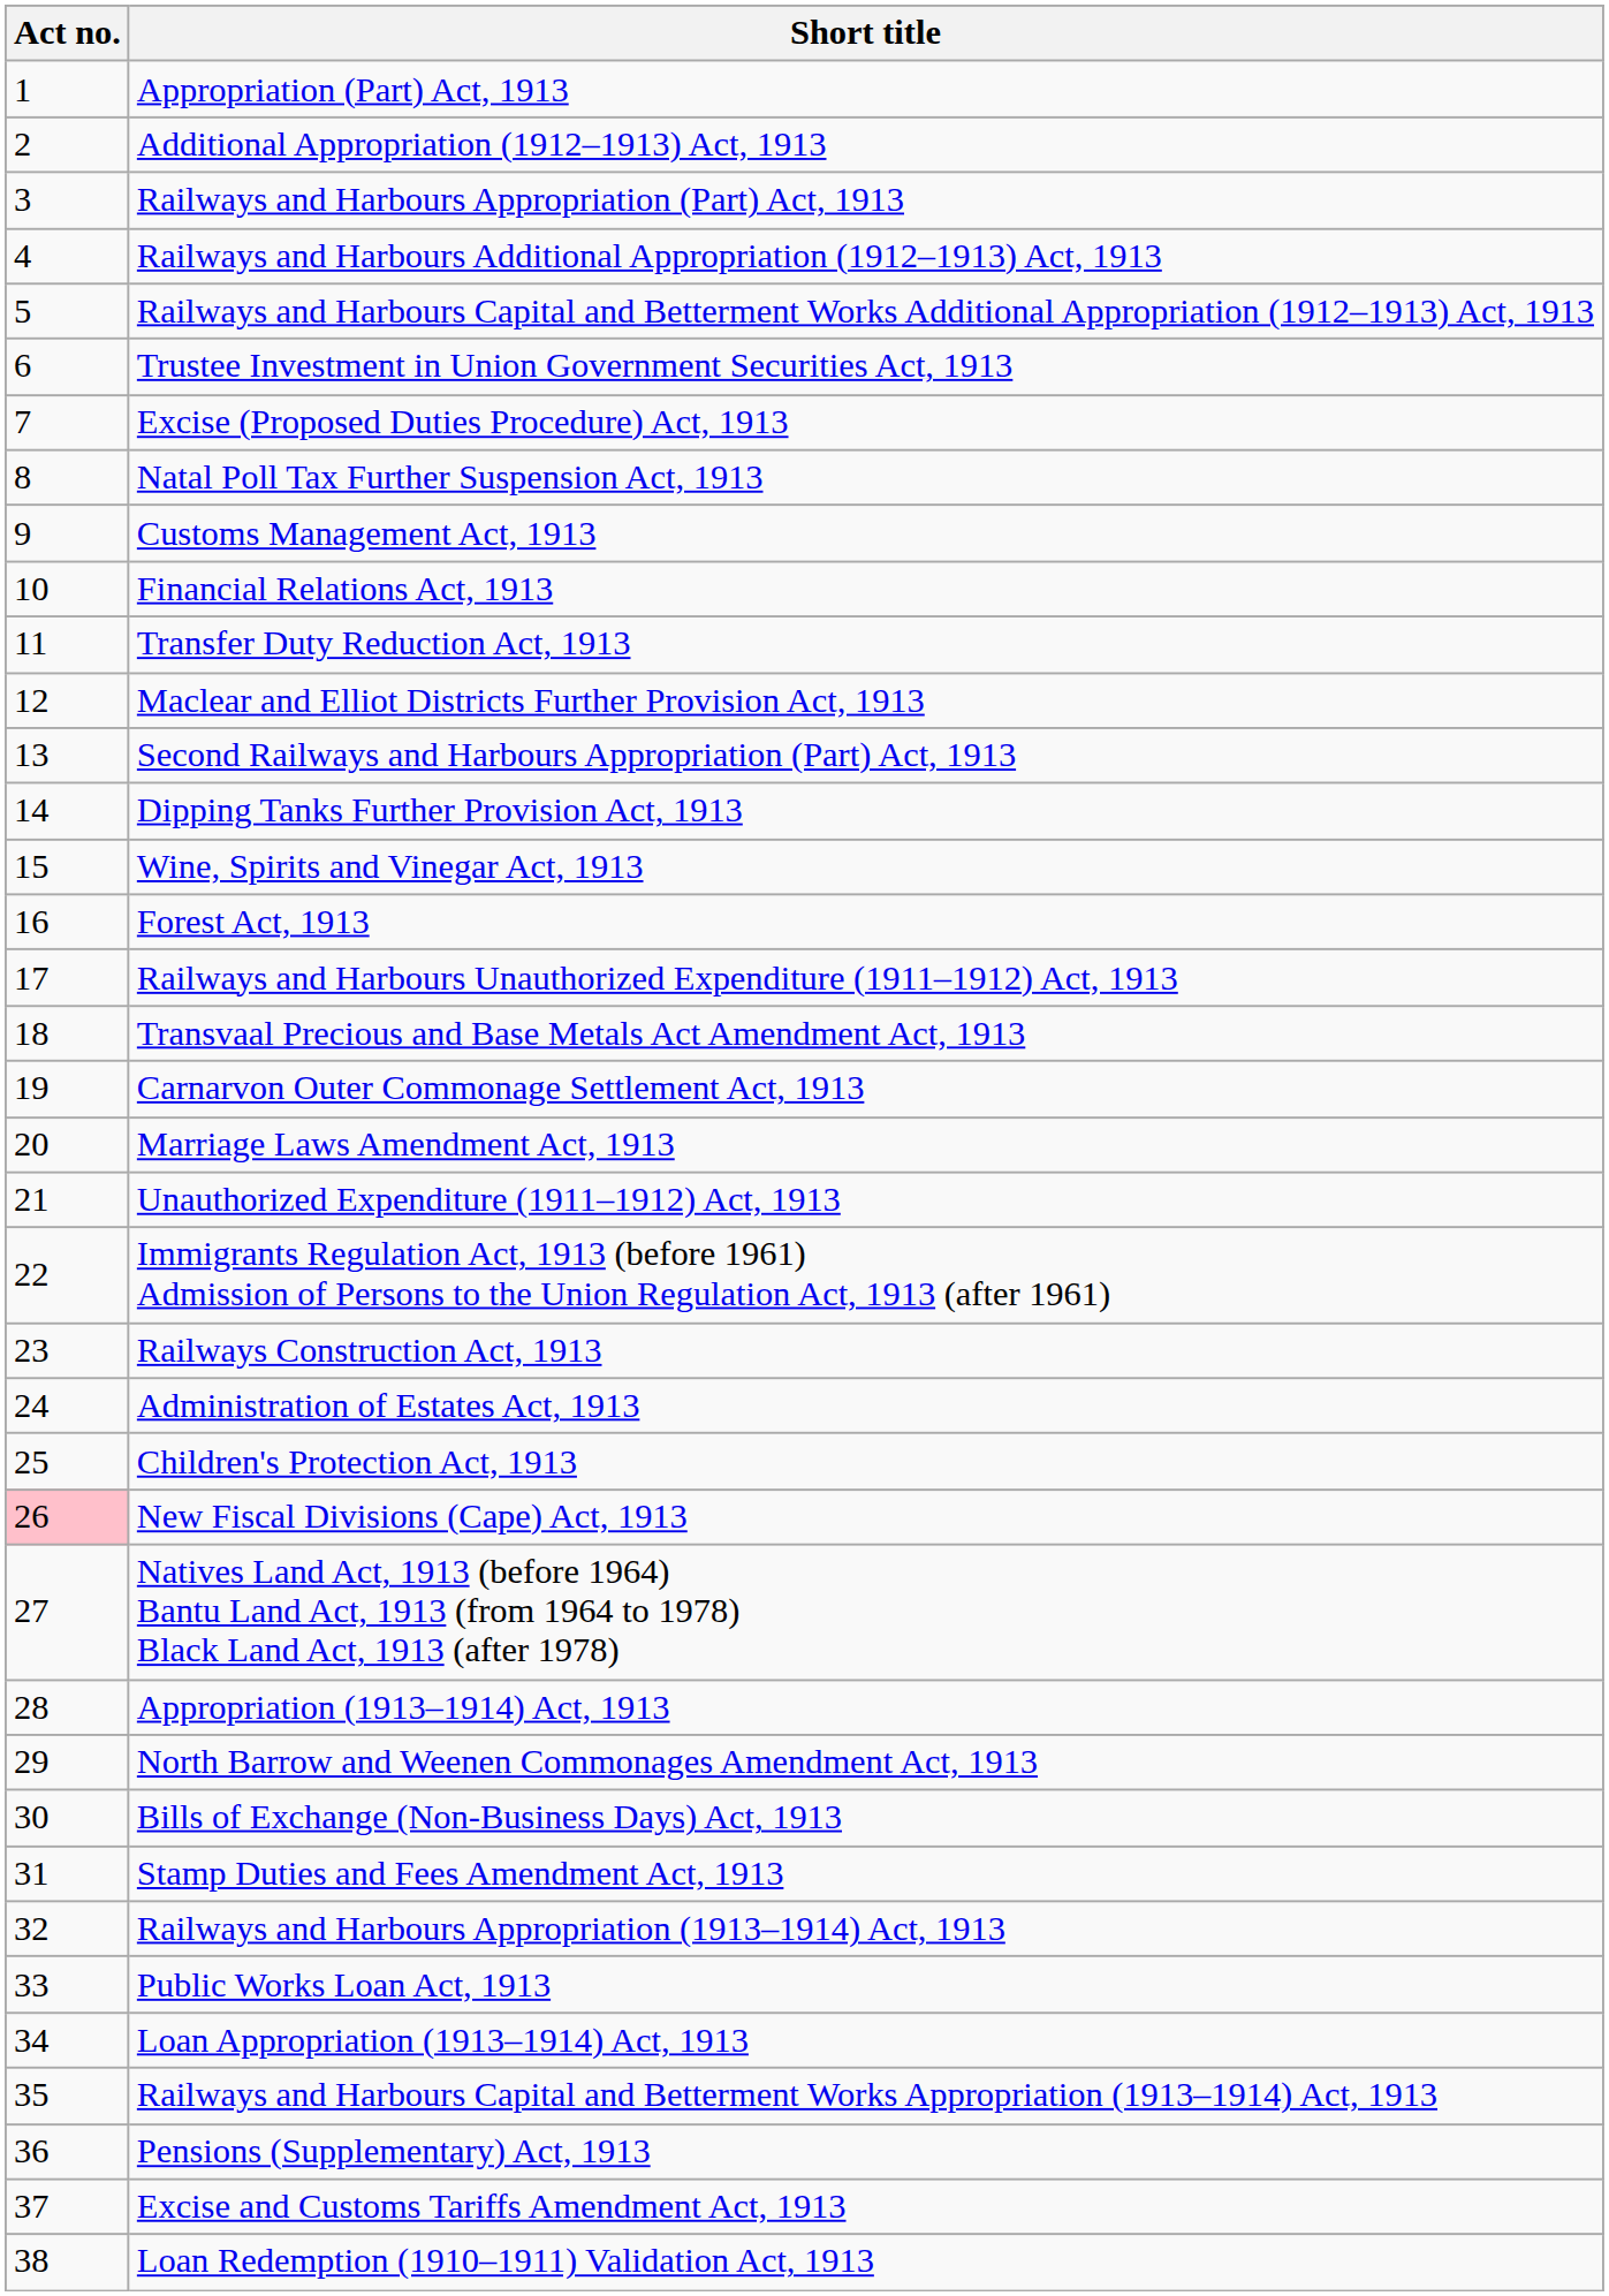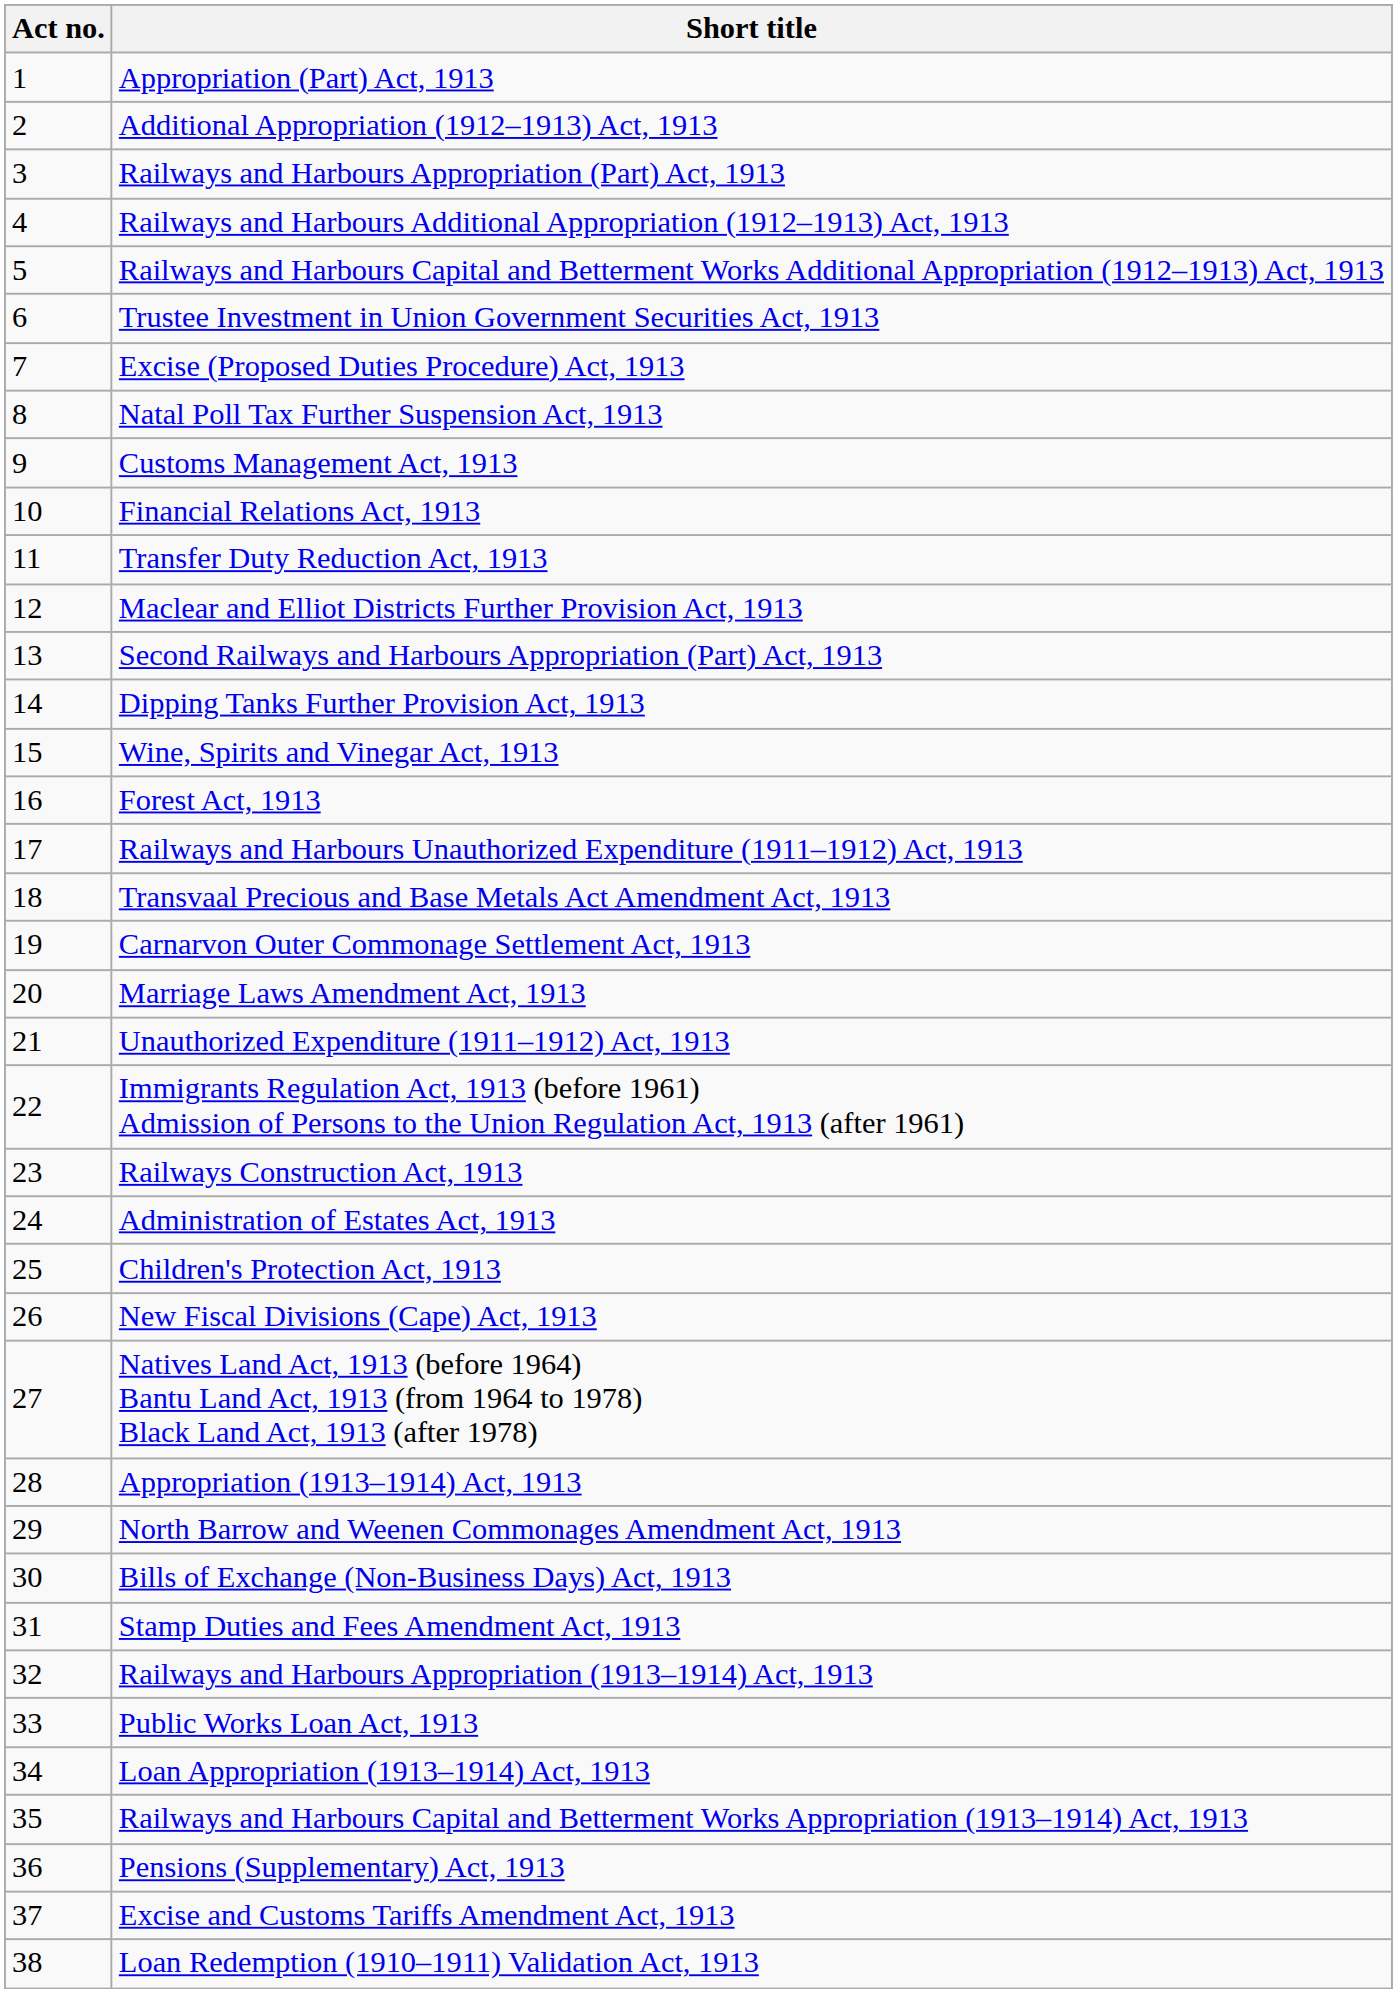New Fiscal Divisions (Cape) Act, 1913 | Act no.: pink background -> no background
